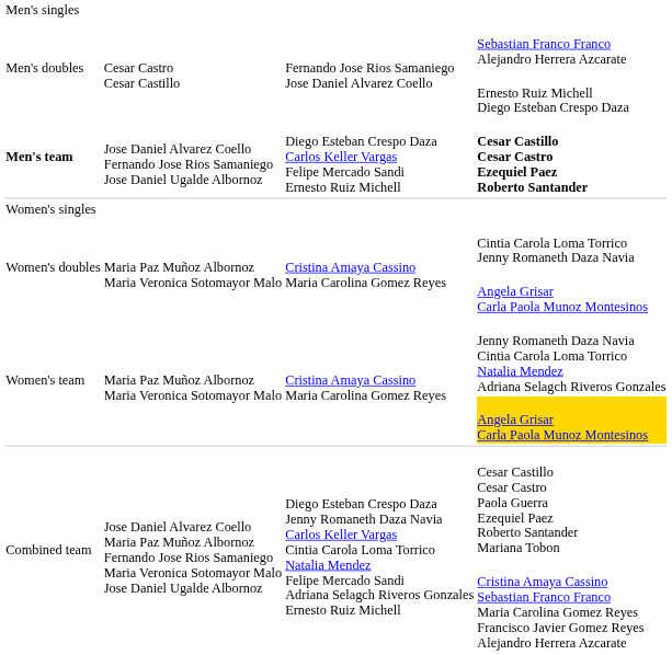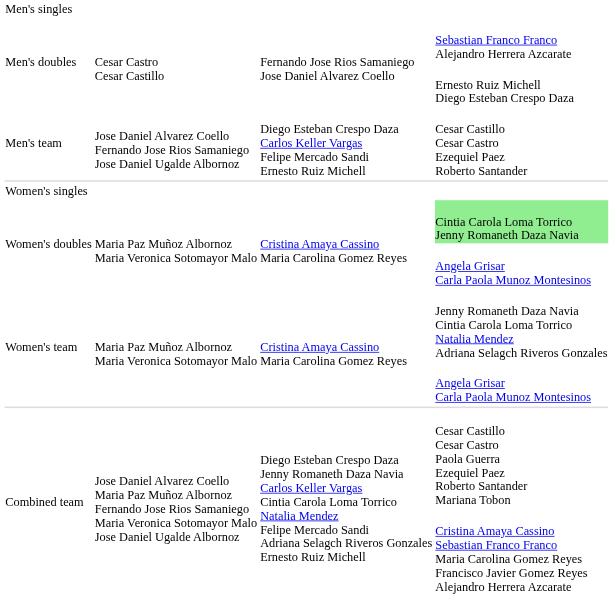Cesar Castillo Cesar Castro Ezequiel Paez Roberto Santander | column 1: bold -> normal
Cesar Castillo Cesar Castro Ezequiel Paez Roberto Santander | column 4: bold -> normal
Cintia Carola Loma Torrico Jenny Romaneth Daza Navia | column 4: no background -> lightgreen background
Women's team / Angela Grisar Carla Paola Munoz Montesinos | column 4: gold background -> no background
